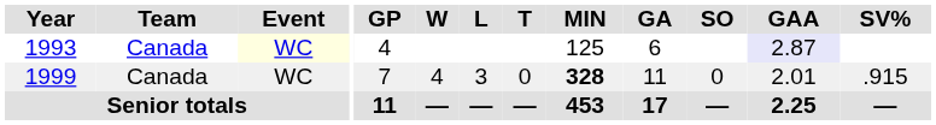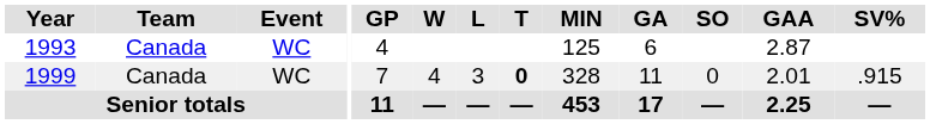1993 | Event: lightyellow background -> no background
1993 | GAA: lavender background -> no background
1999 | T: normal -> bold
1999 | MIN: bold -> normal
